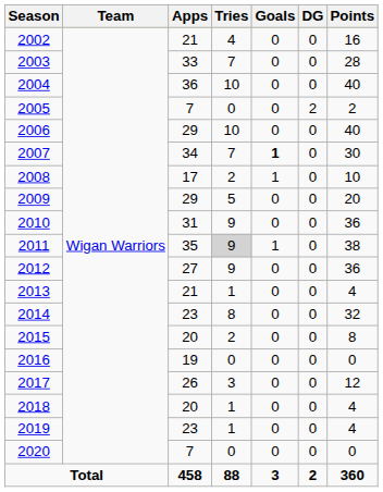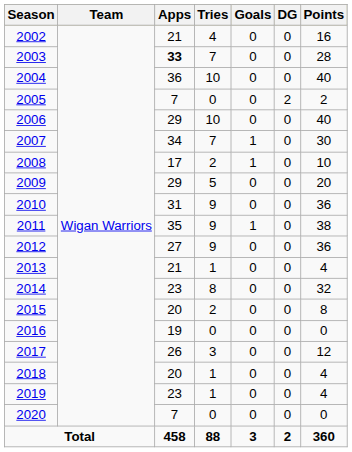2003 | Apps: normal -> bold
2007 | Goals: bold -> normal
2011 | Tries: lightgrey background -> no background
